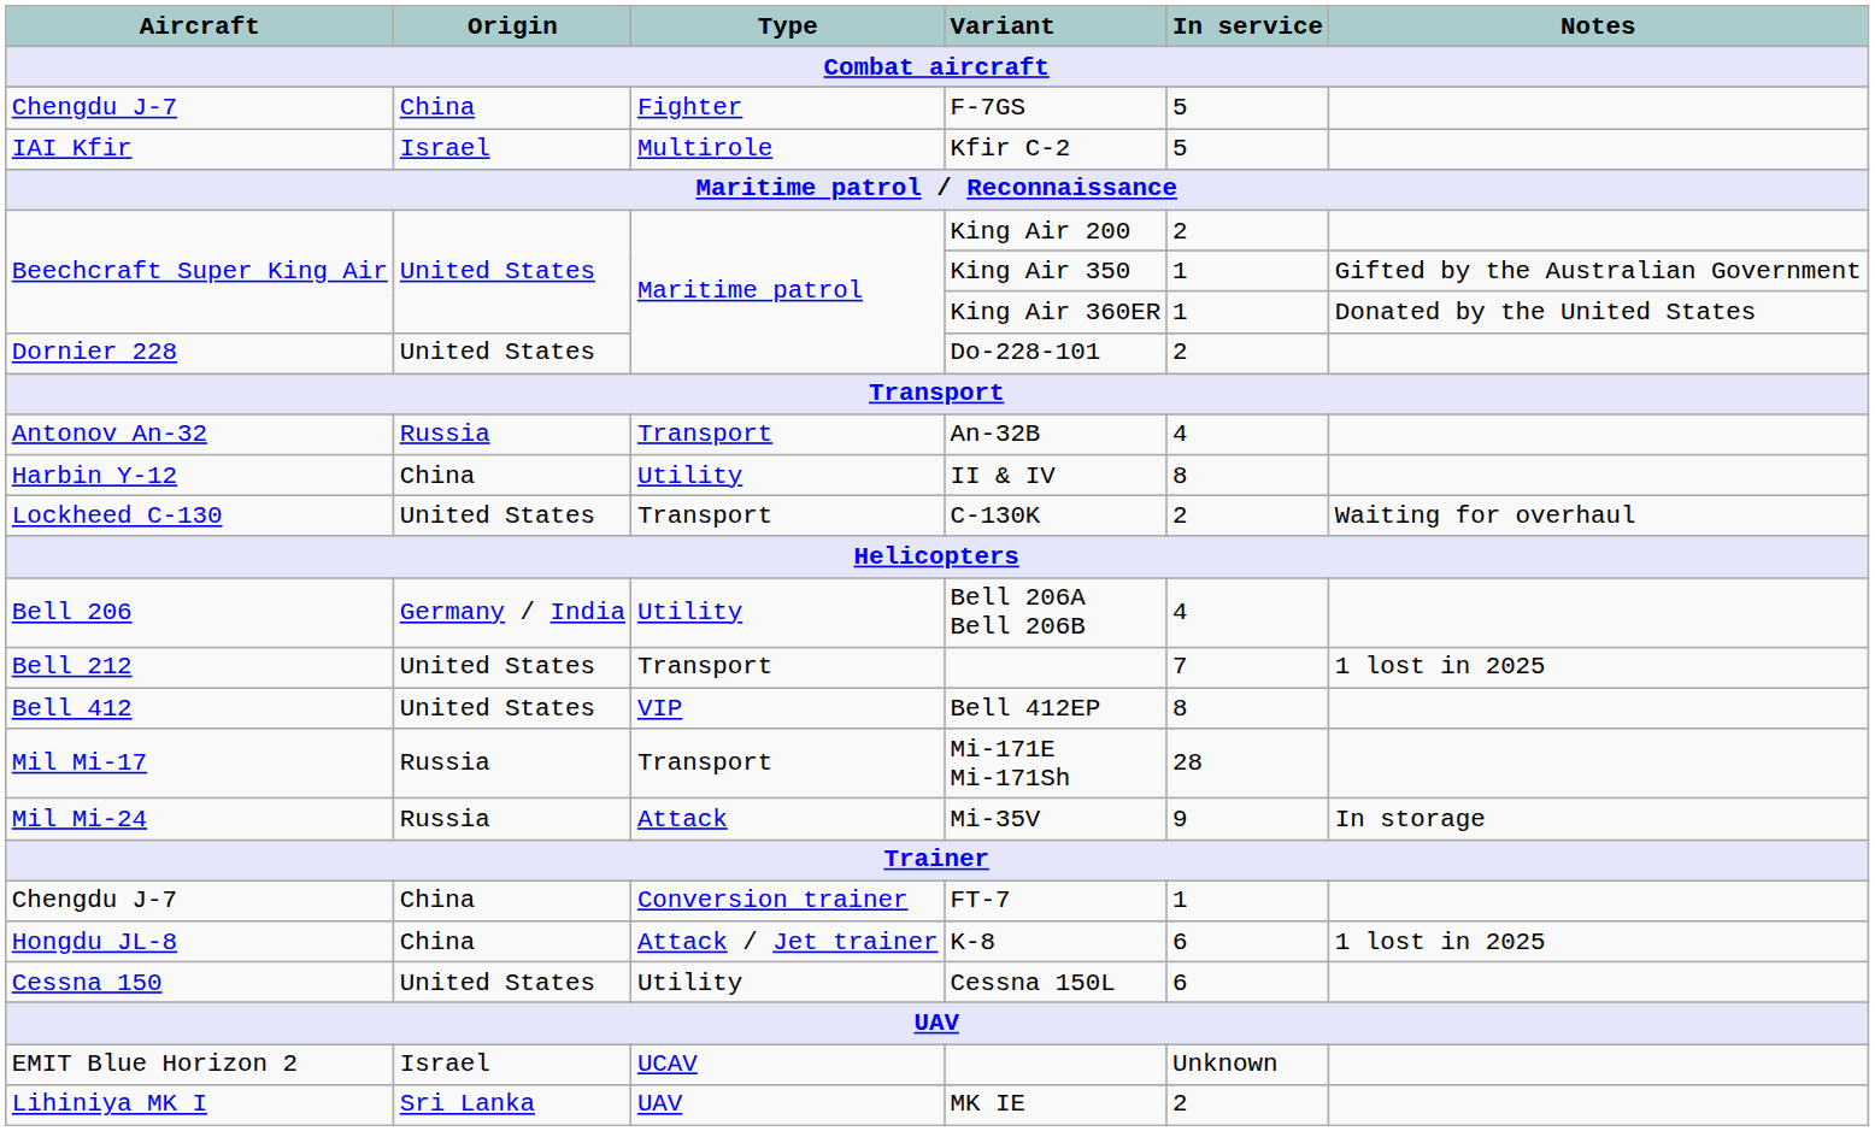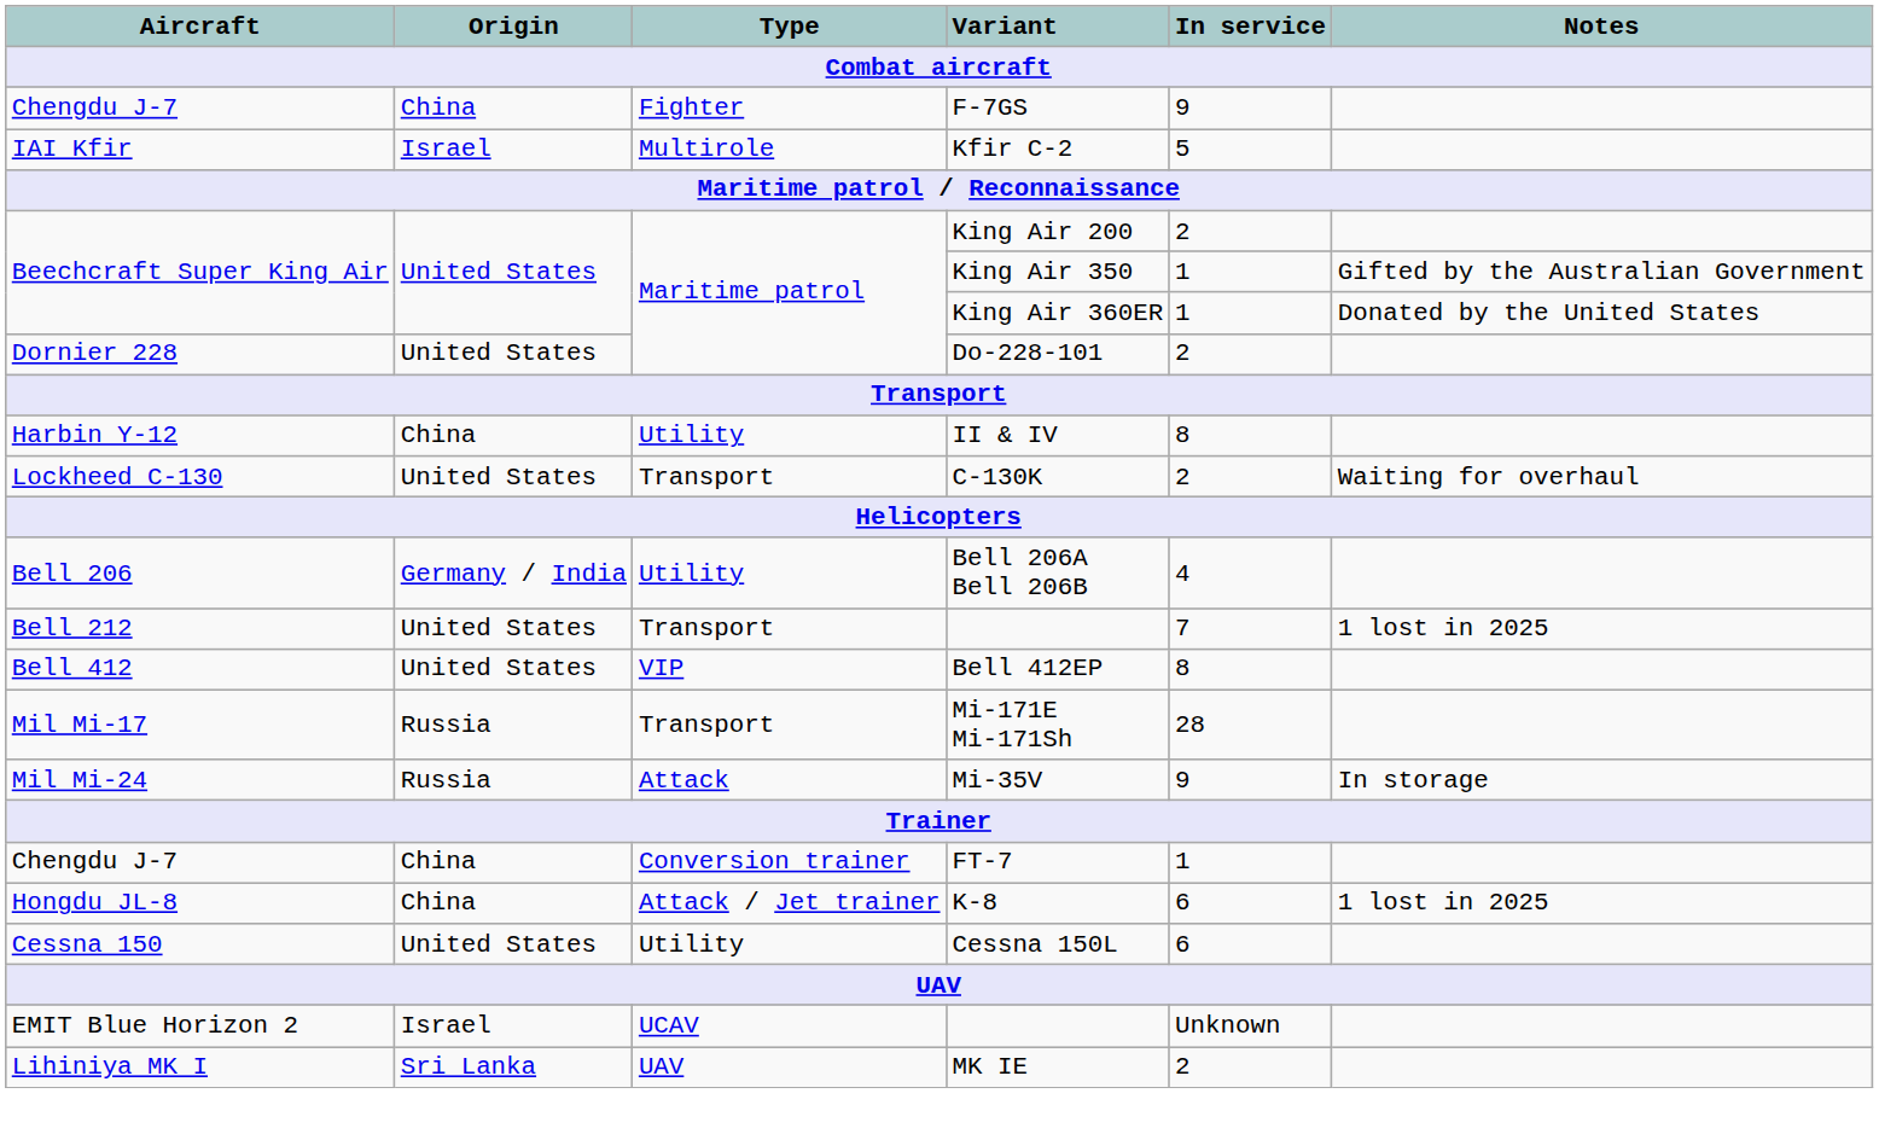F-7GS | In service: 5 -> 9
- row: Antonov An-32 | Russia | Transport | An-32B | 4
